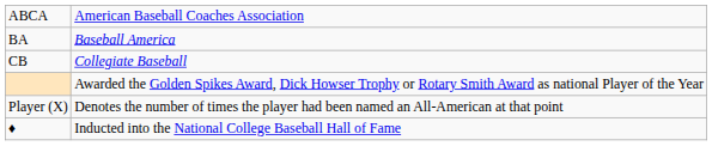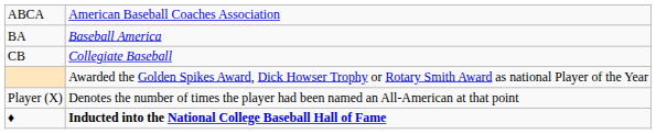♦ | column 2: normal -> bold
